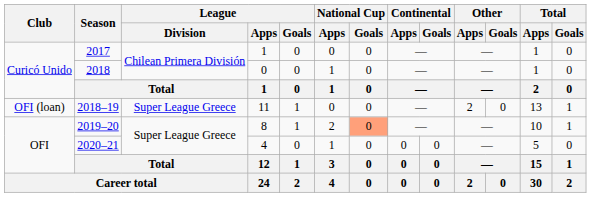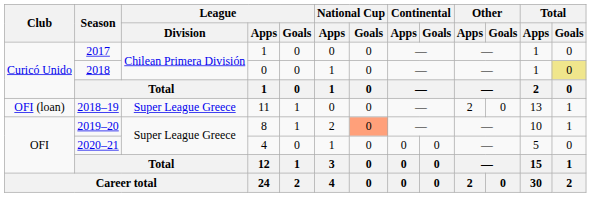2018 | Total / Goals: no background -> khaki background
